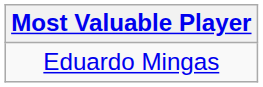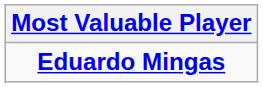row 2 | column 1: normal -> bold
